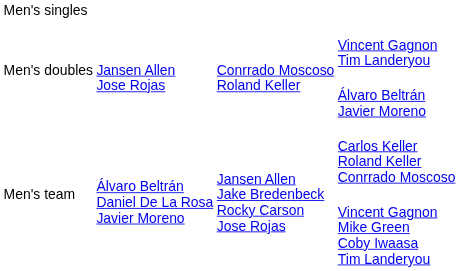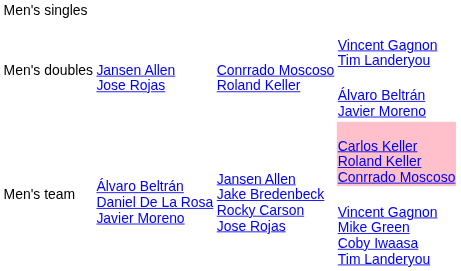Carlos Keller Roland Keller Conrrado Moscoso | column 4: no background -> pink background
